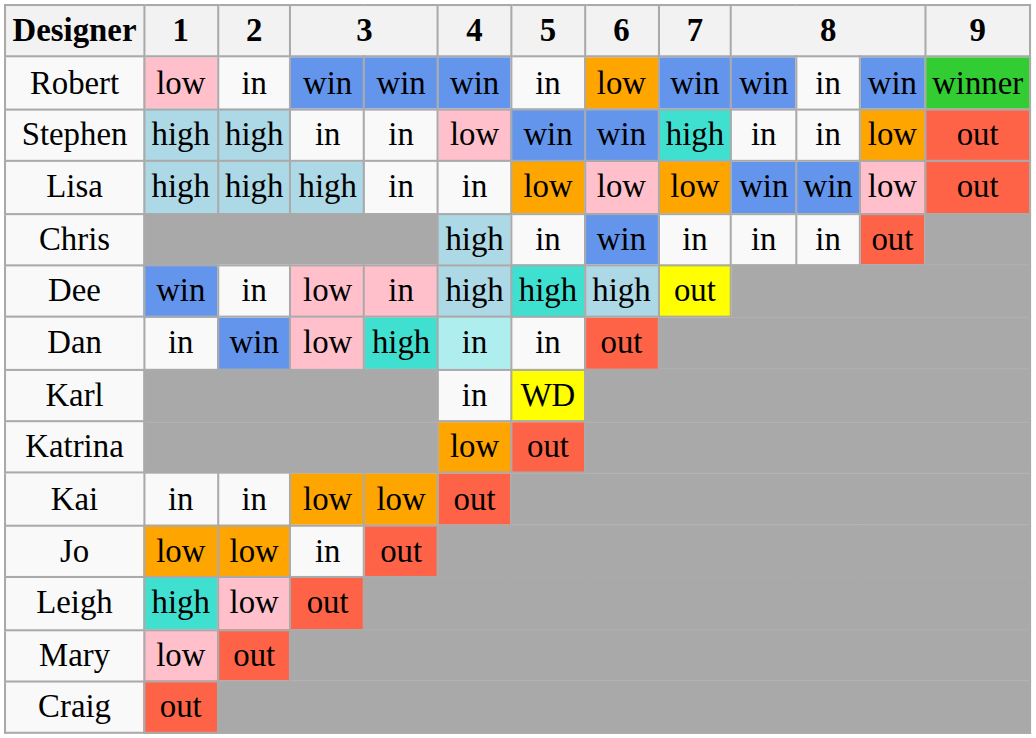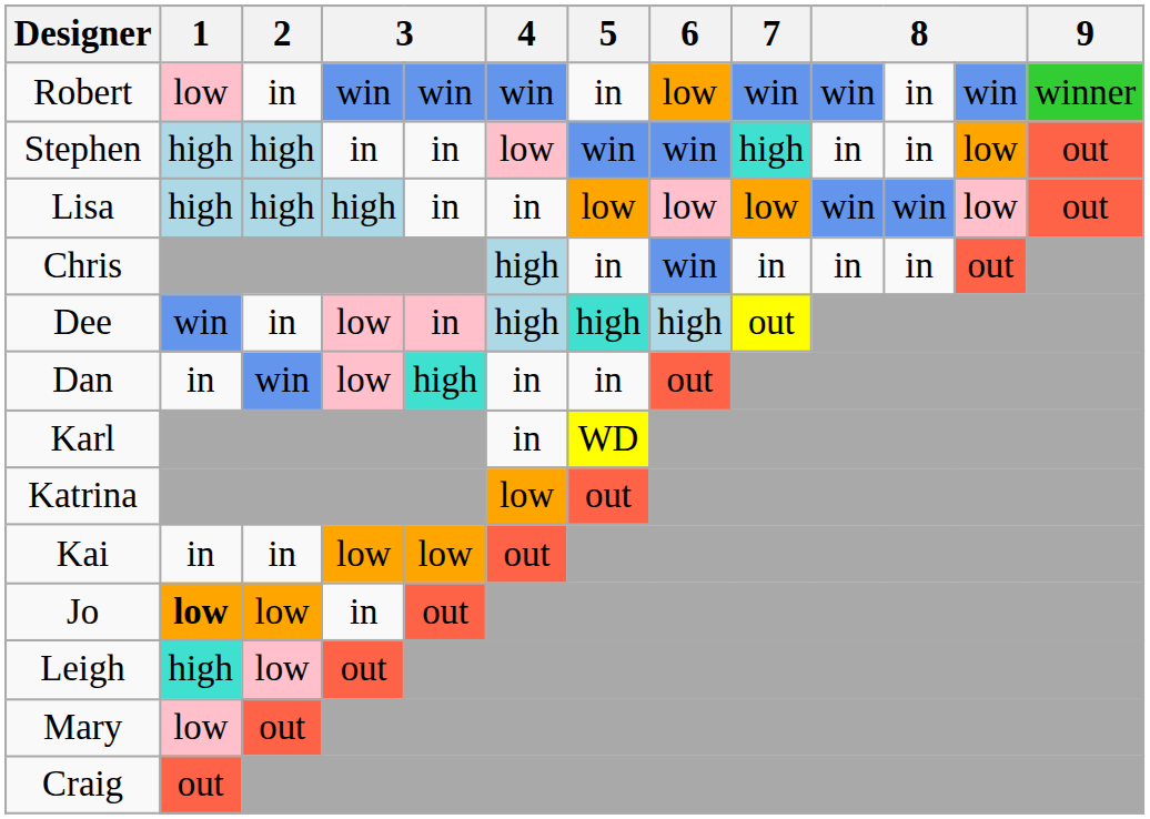Dan | 4: paleturquoise background -> no background
Jo | 1: normal -> bold
